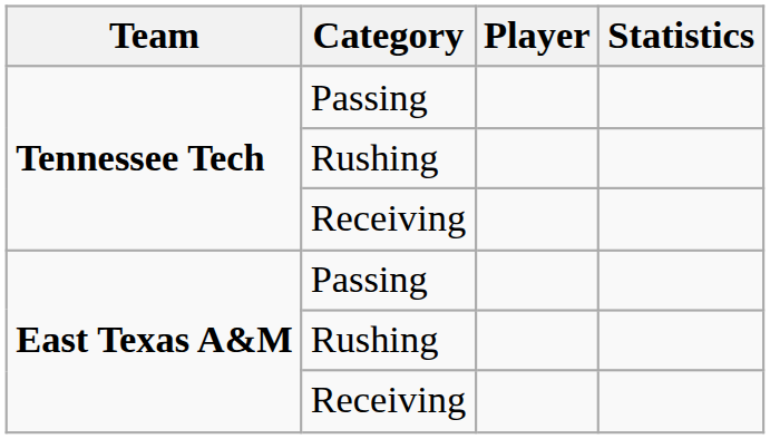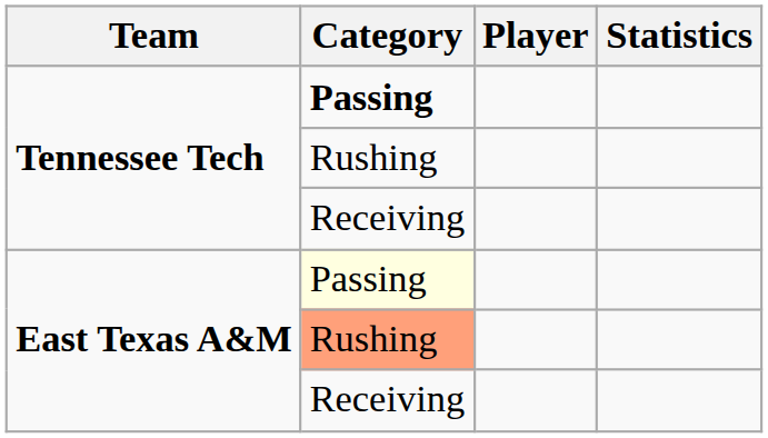Tennessee Tech / Passing | Category: normal -> bold
East Texas A&M / Passing | Category: no background -> lightyellow background
East Texas A&M / Rushing | Category: no background -> lightsalmon background
